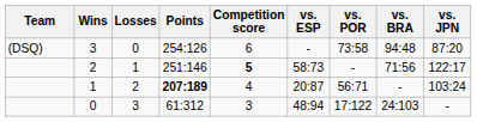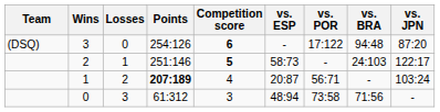row 2 | Competition score: normal -> bold
row 2 | vs. POR: 73:58 -> 17:122
row 3 | vs. BRA: 71:56 -> 24:103
row 5 | vs. POR: 17:122 -> 73:58
row 5 | vs. BRA: 24:103 -> 71:56
